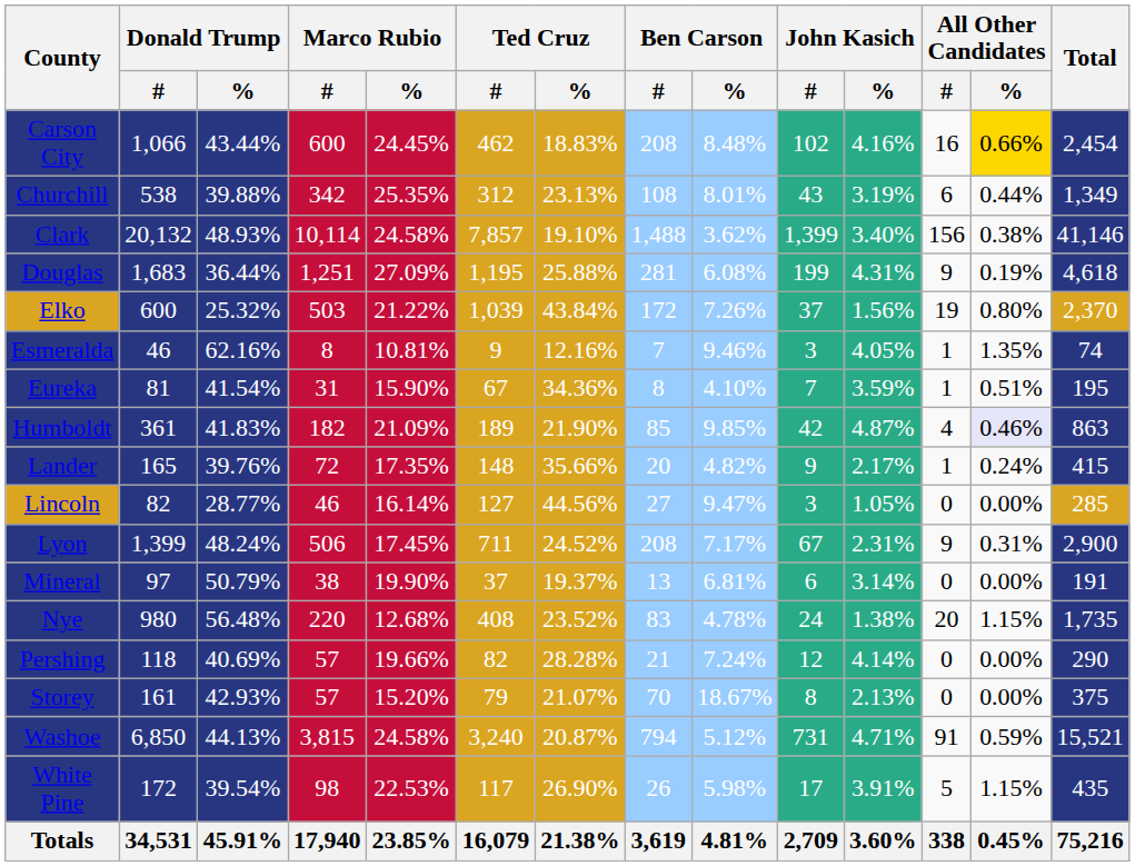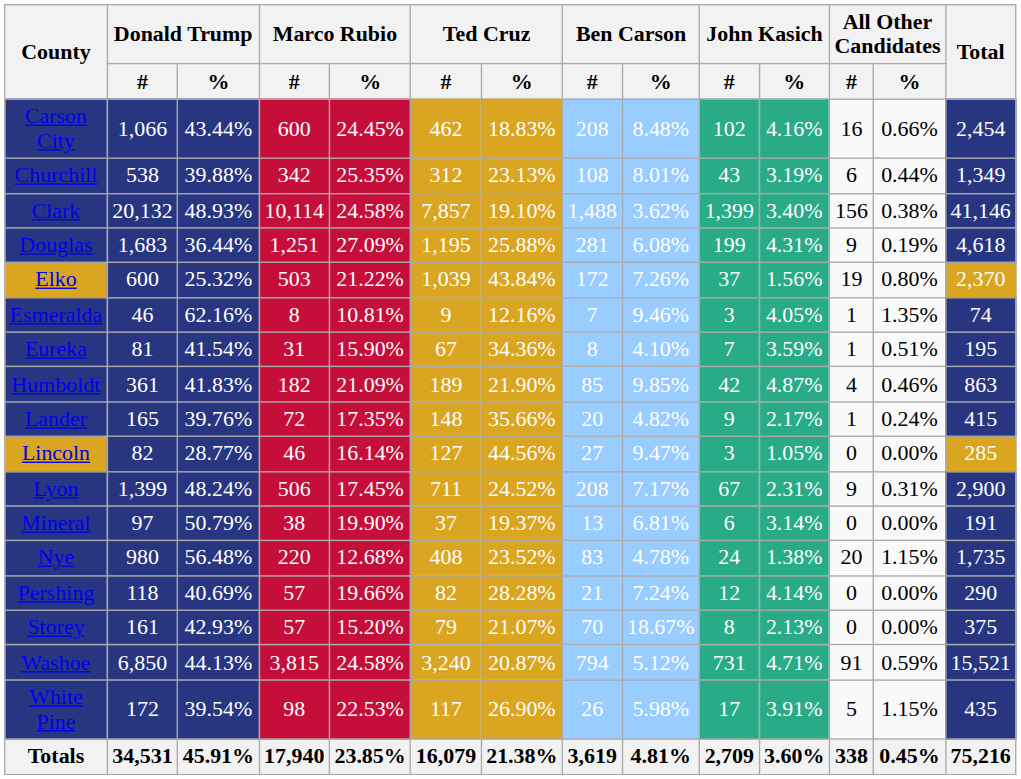Carson City | All Other Candidates / %: gold background -> no background
Humboldt | All Other Candidates / %: lavender background -> no background
